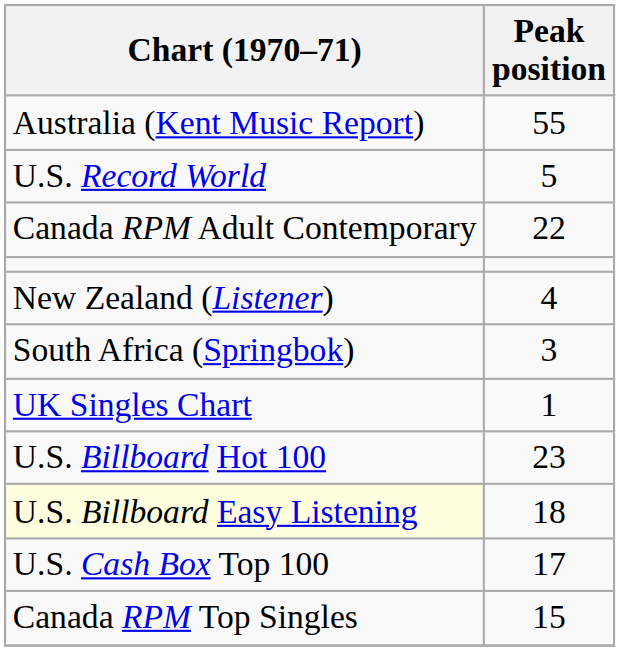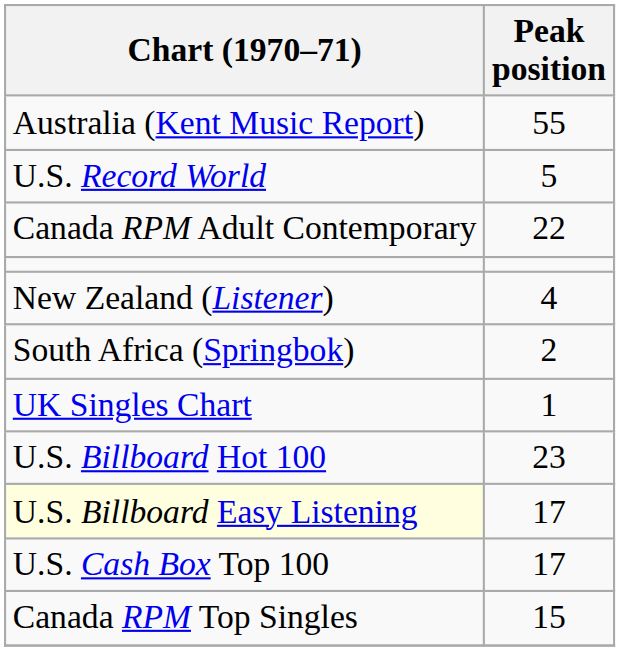row 7 | Peak position: 3 -> 2
row 10 | Peak position: 18 -> 17
